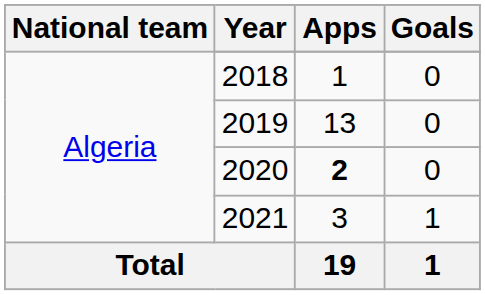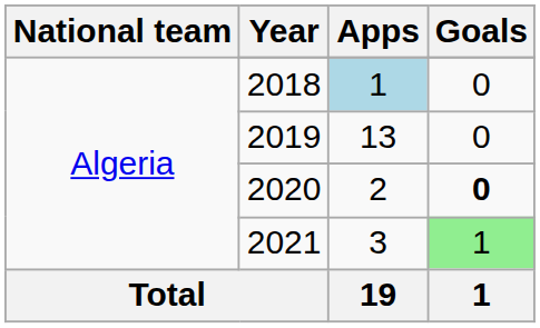2018 | Apps: no background -> lightblue background
2020 | Apps: bold -> normal
2020 | Goals: normal -> bold
2021 | Goals: no background -> lightgreen background
